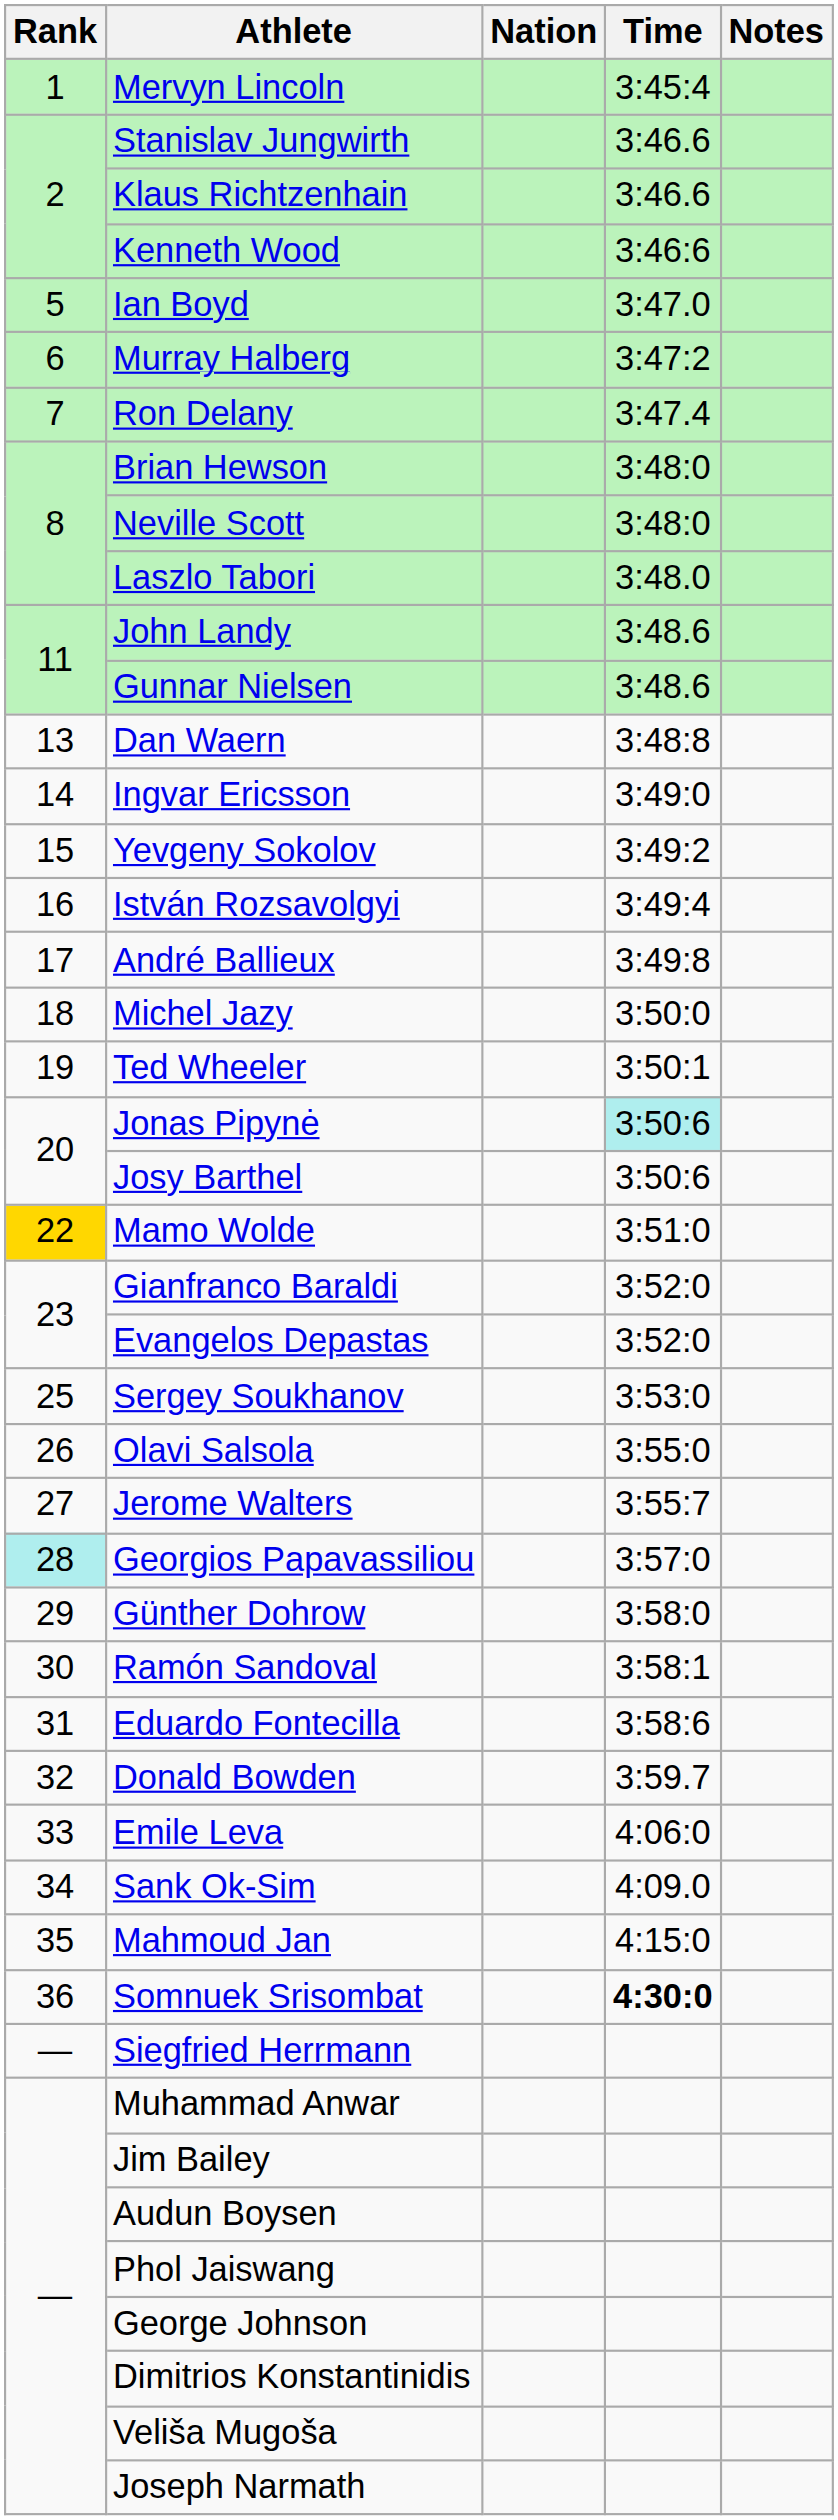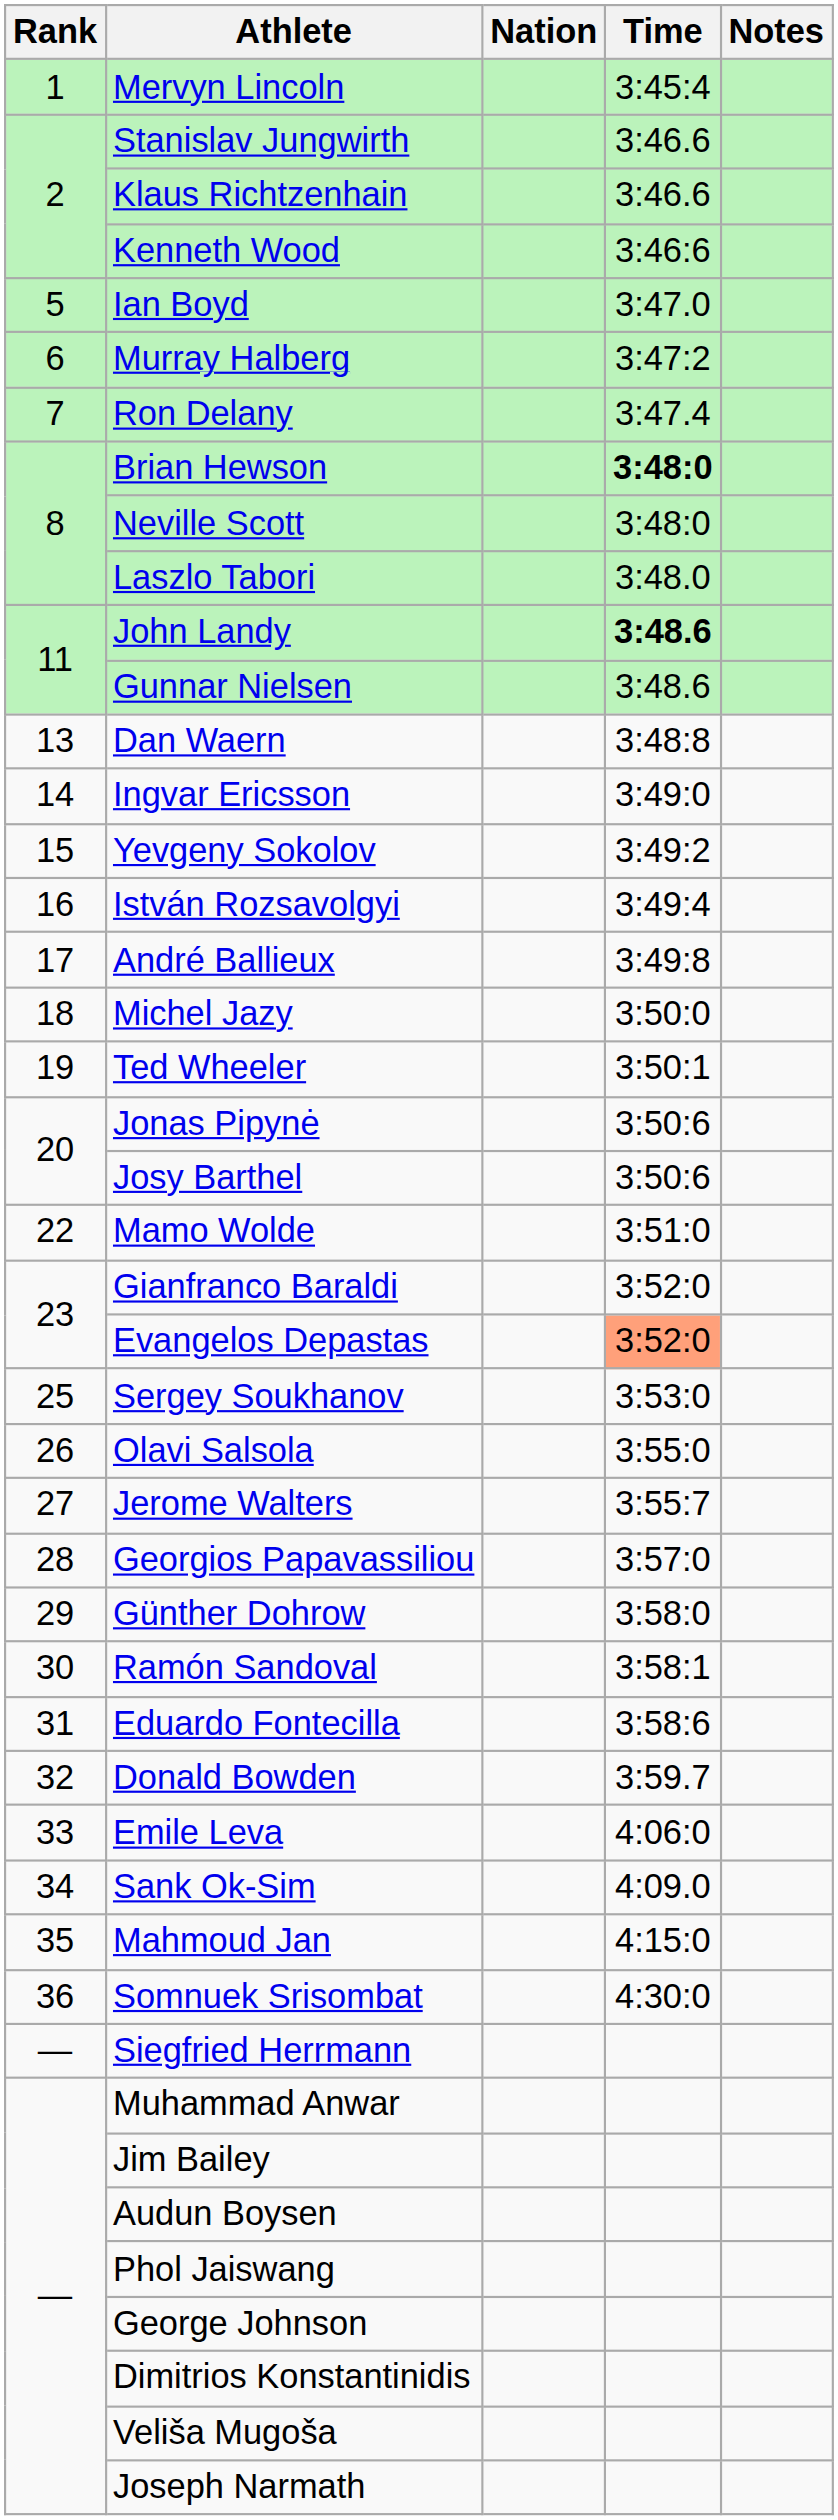Brian Hewson | Time: normal -> bold
John Landy | Time: normal -> bold
Jonas Pipynė | Time: paleturquoise background -> no background
Mamo Wolde | Rank: gold background -> no background
Evangelos Depastas | Time: no background -> lightsalmon background
Georgios Papavassiliou | Rank: paleturquoise background -> no background
Somnuek Srisombat | Time: bold -> normal
